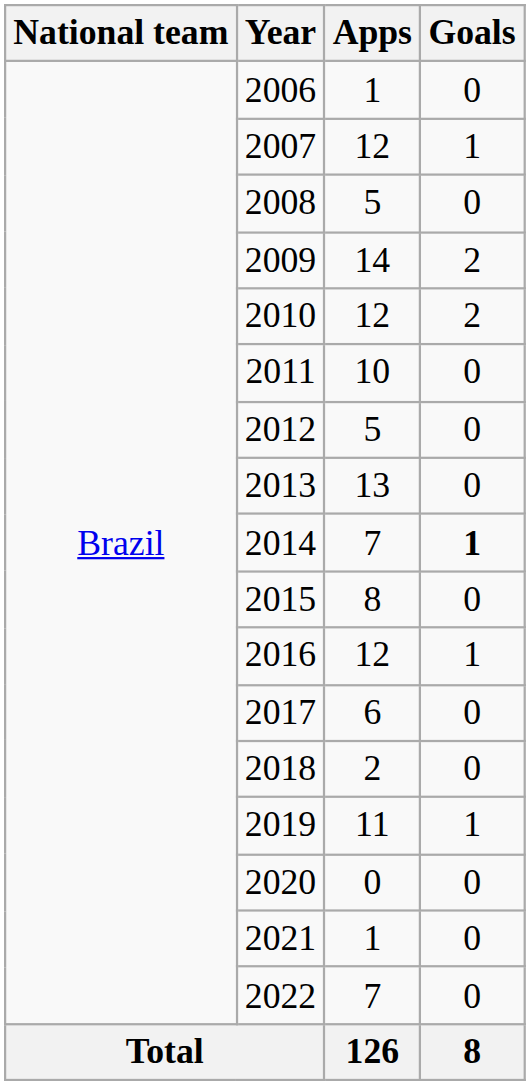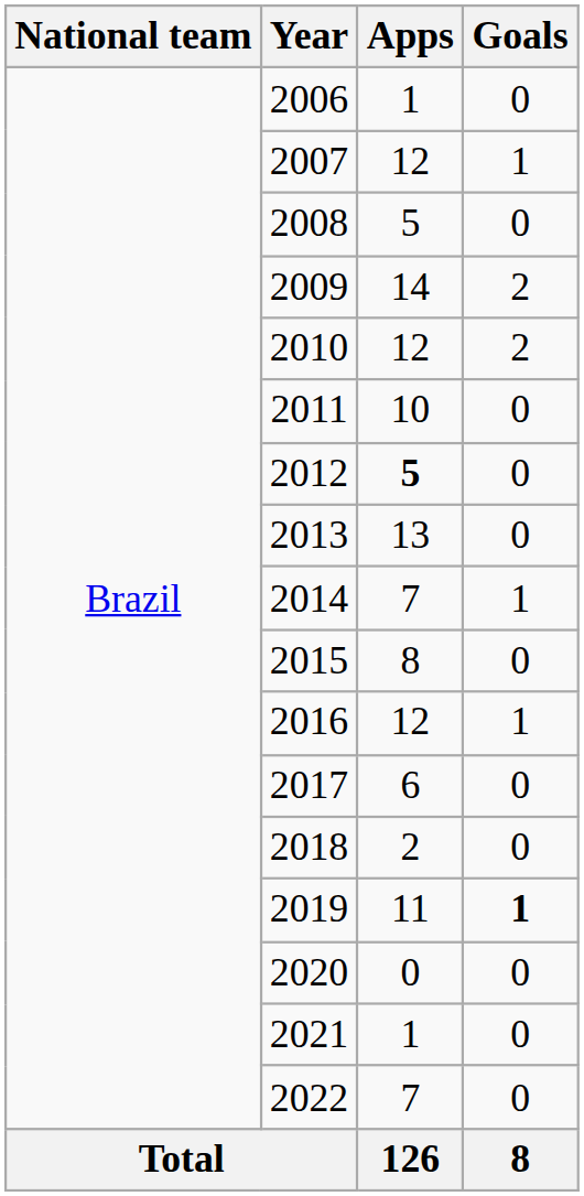2012 | Apps: normal -> bold
2014 | Goals: bold -> normal
2019 | Goals: normal -> bold
